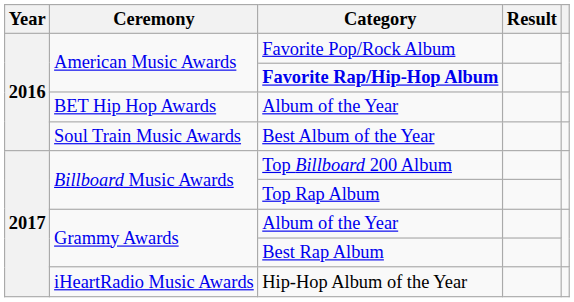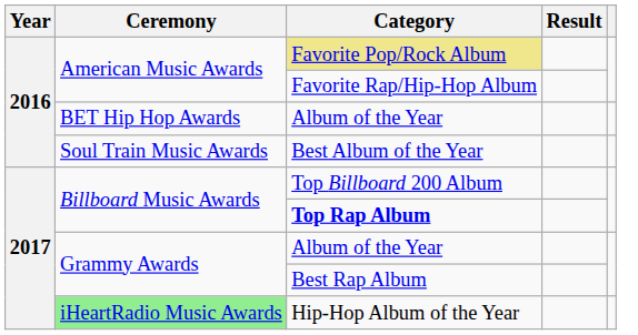Favorite Pop/Rock Album | Category: no background -> khaki background
Favorite Rap/Hip-Hop Album | Category: bold -> normal
Top Rap Album | Category: normal -> bold
Hip-Hop Album of the Year | Ceremony: no background -> lightgreen background
